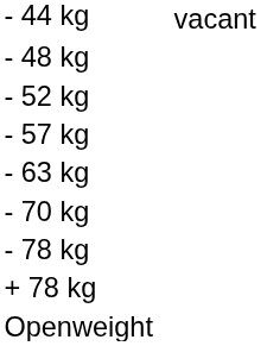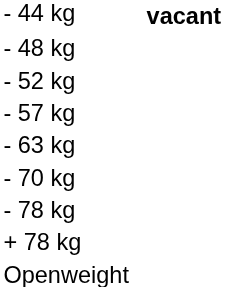- 44 kg / vacant | column 2: normal -> bold
